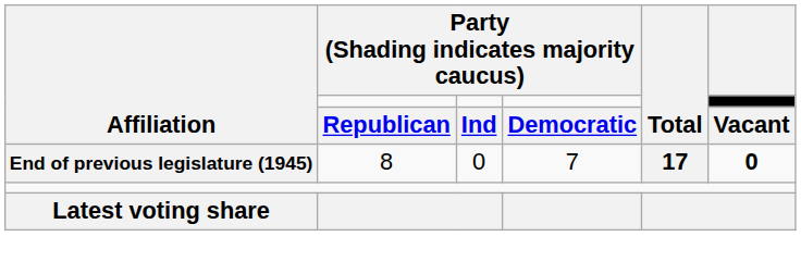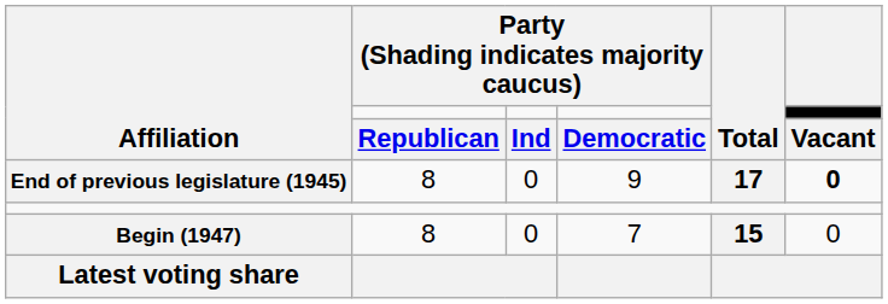End of previous legislature (1945) | column 4: 7 -> 9
+ row: Begin (1947) | 8 | 0 | 7 | 15 | 0
